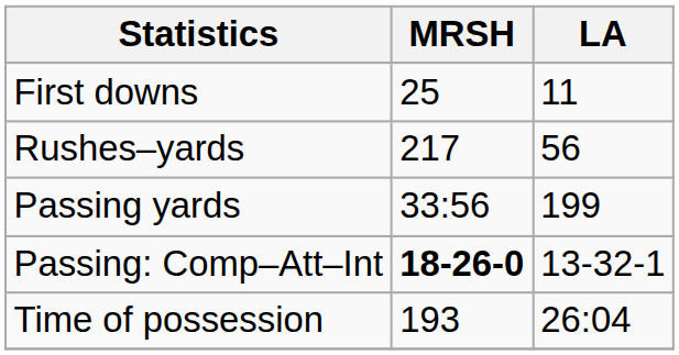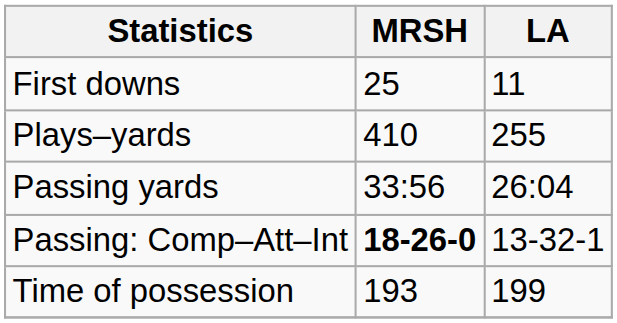+ row: Plays–yards | 410 | 255
- row: Rushes–yards | 217 | 56
Passing yards | LA: 199 -> 26:04
Time of possession | LA: 26:04 -> 199
